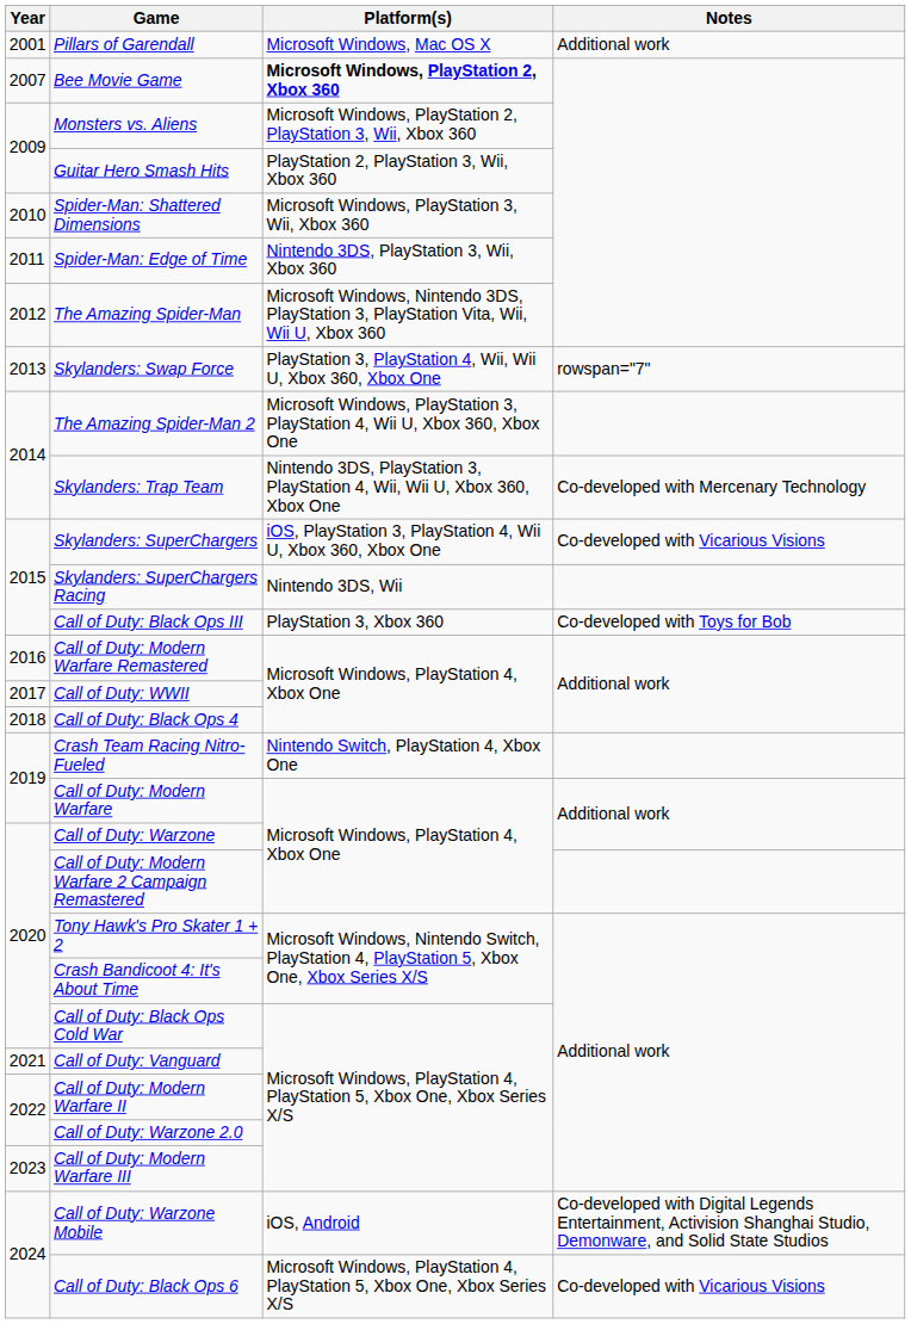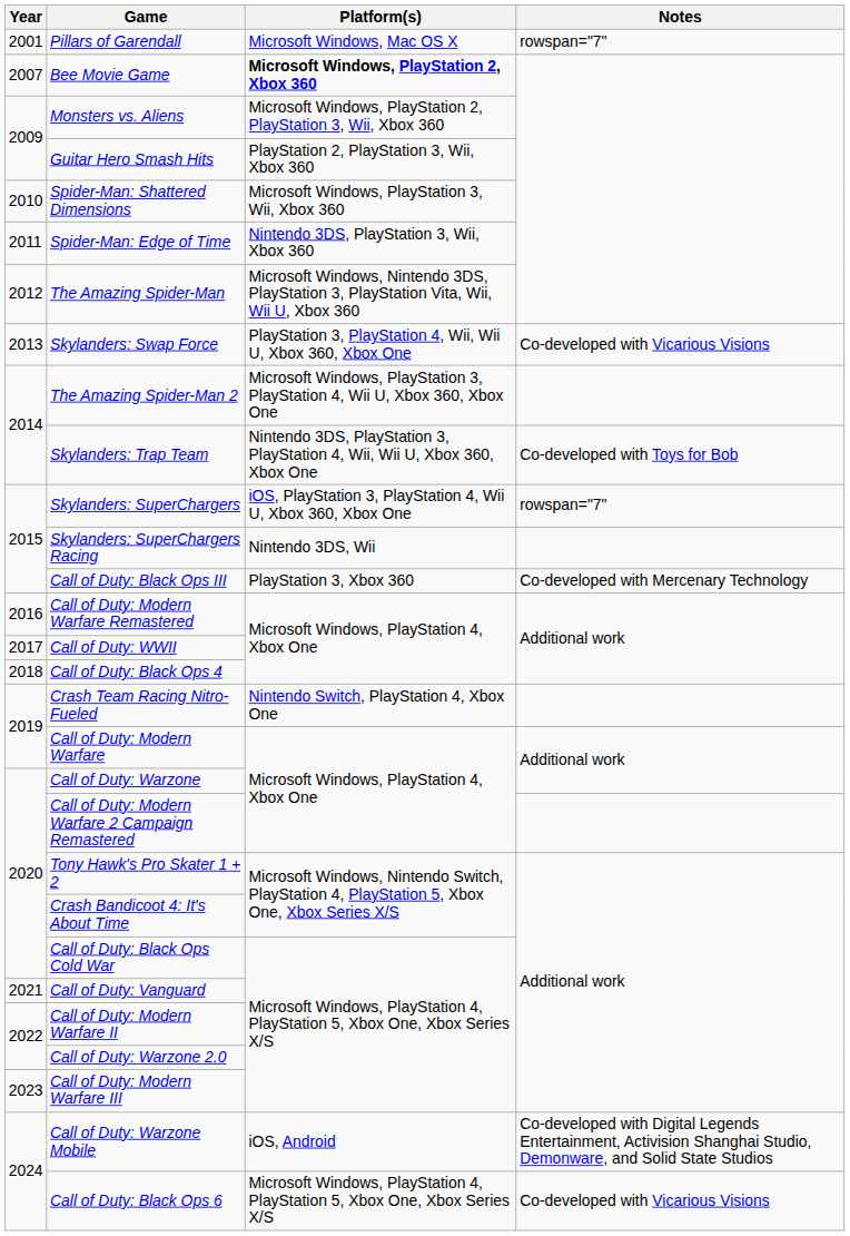Pillars of Garendall | Notes: Additional work -> rowspan="7"
Skylanders: Swap Force | Notes: rowspan="7" -> Co-developed with Vicarious Visions
Skylanders: Trap Team | Notes: Co-developed with Mercenary Technology -> Co-developed with Toys for Bob
Skylanders: SuperChargers | Notes: Co-developed with Vicarious Visions -> rowspan="7"
Call of Duty: Black Ops III | Notes: Co-developed with Toys for Bob -> Co-developed with Mercenary Technology
